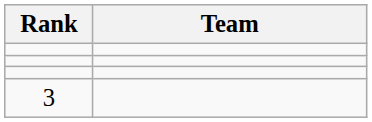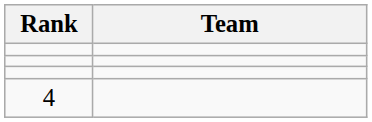row 5 | Rank: 3 -> 4
